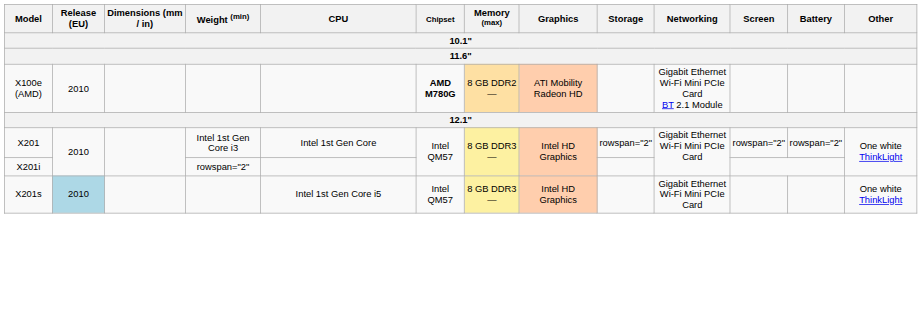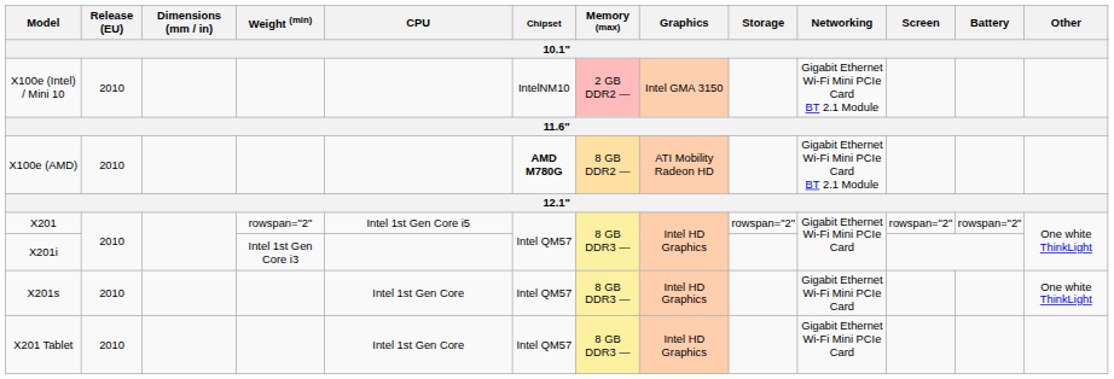+ row: X100e (Intel) / Mini 10 | 2010 | IntelNM10 | 2 GB DDR2 — | Intel GMA 3150 | Gigabit Ethernet Wi-Fi Mini PCIe Card BT 2.1 Module
X201 | Weight (min): Intel 1st Gen Core i3 -> rowspan="2"
X201 | CPU: Intel 1st Gen Core -> Intel 1st Gen Core i5
X201i | Weight (min): rowspan="2" -> Intel 1st Gen Core i3
X201s | Release (EU): lightblue background -> no background
X201s | CPU: Intel 1st Gen Core i5 -> Intel 1st Gen Core
+ row: X201 Tablet | 2010 | Intel 1st Gen Core | Intel QM57 | 8 GB DDR3 — | Intel HD Graphics | Gigabit Ethernet Wi-Fi Mini PCIe Card
